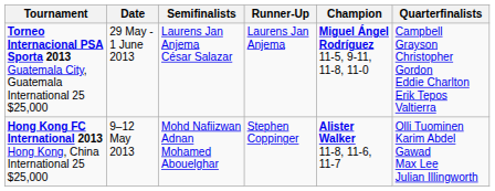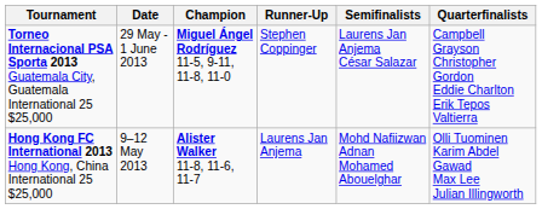columns swapped: Champion <-> Semifinalists
row 2 | Runner-Up: Laurens Jan Anjema -> Stephen Coppinger
row 3 | Runner-Up: Stephen Coppinger -> Laurens Jan Anjema
